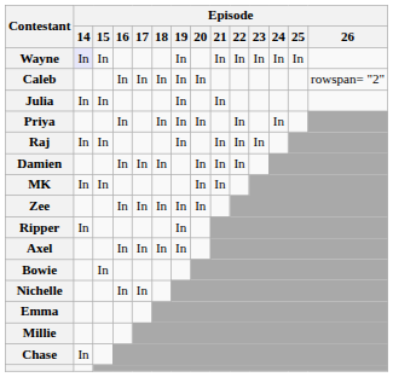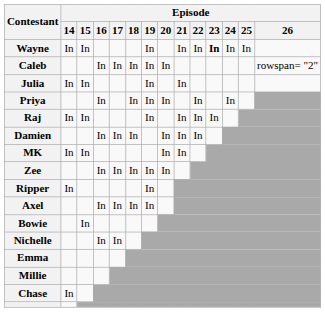Wayne | Episode / 14: lavender background -> no background
Wayne | Episode / 23: normal -> bold
